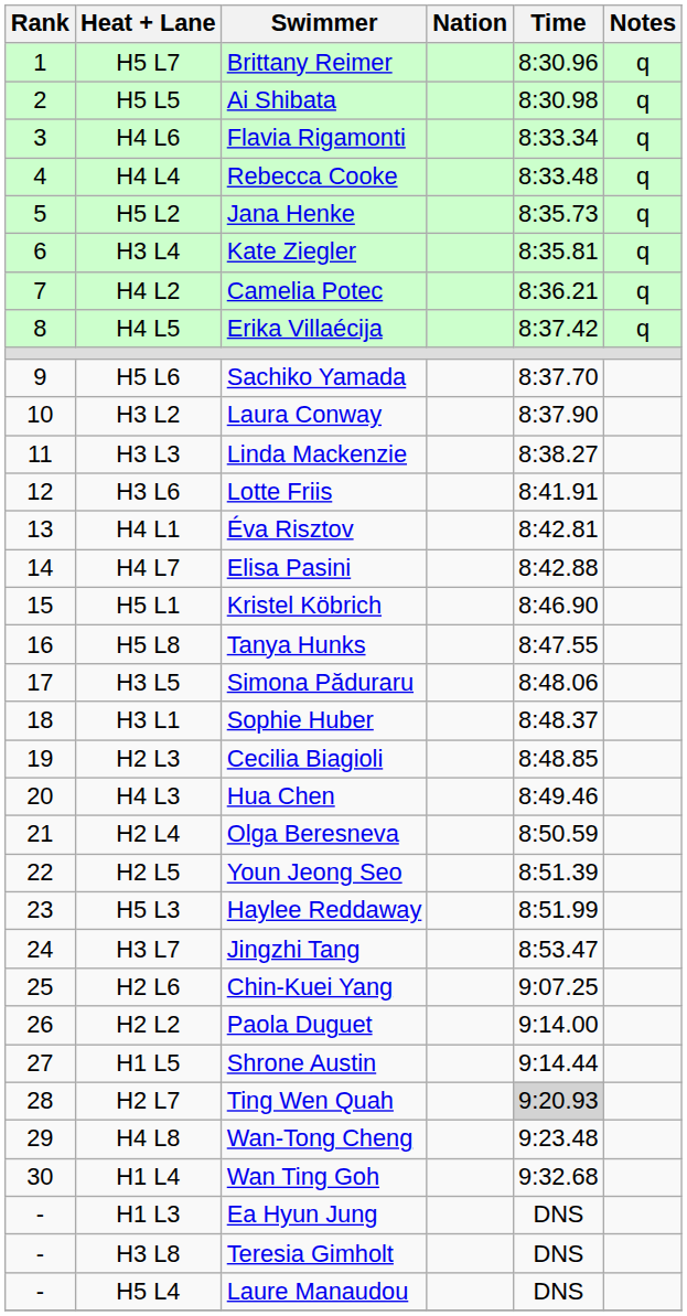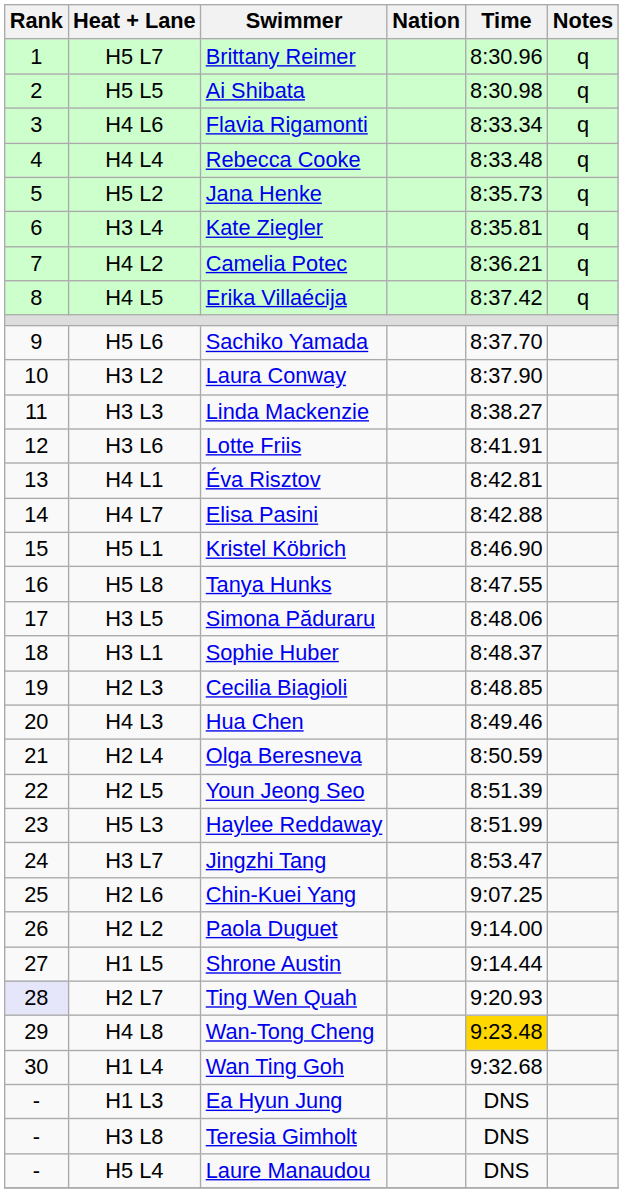H2 L7 | Rank: no background -> lavender background
H2 L7 | Time: lightgrey background -> no background
H4 L8 | Time: no background -> gold background
